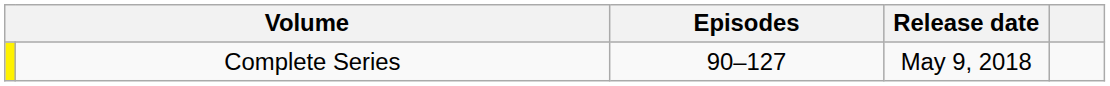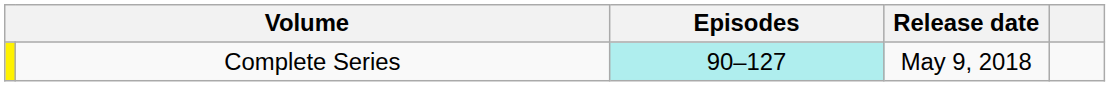Complete Series | Episodes: no background -> paleturquoise background
